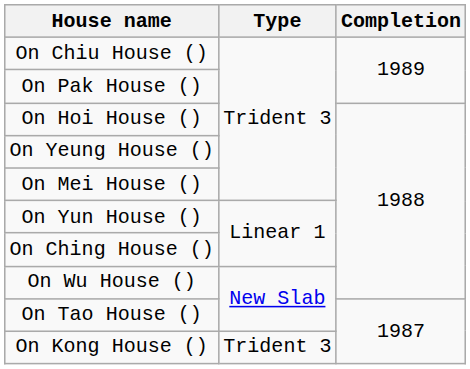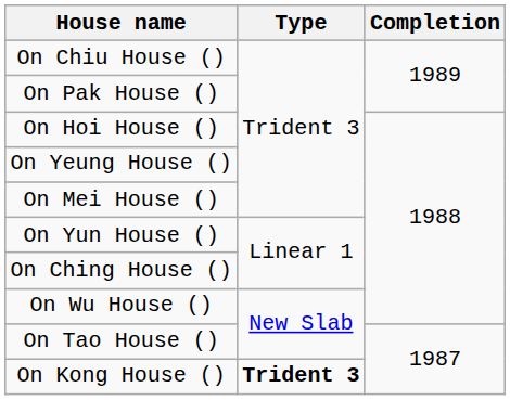On Kong House () | Type: normal -> bold
